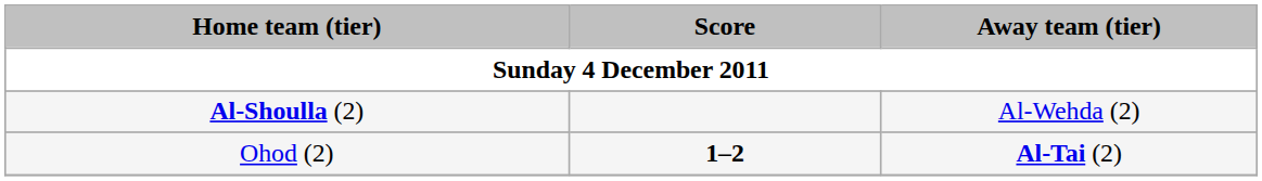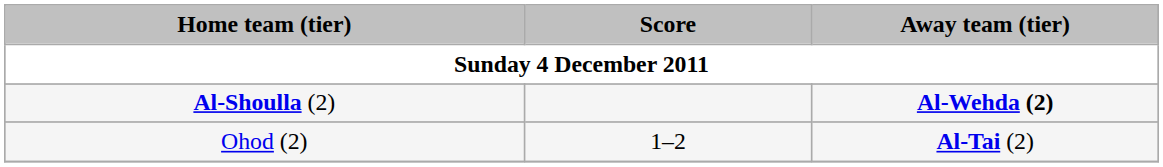Al-Shoulla (2) | Away team (tier): normal -> bold
Ohod (2) | Score: bold -> normal
